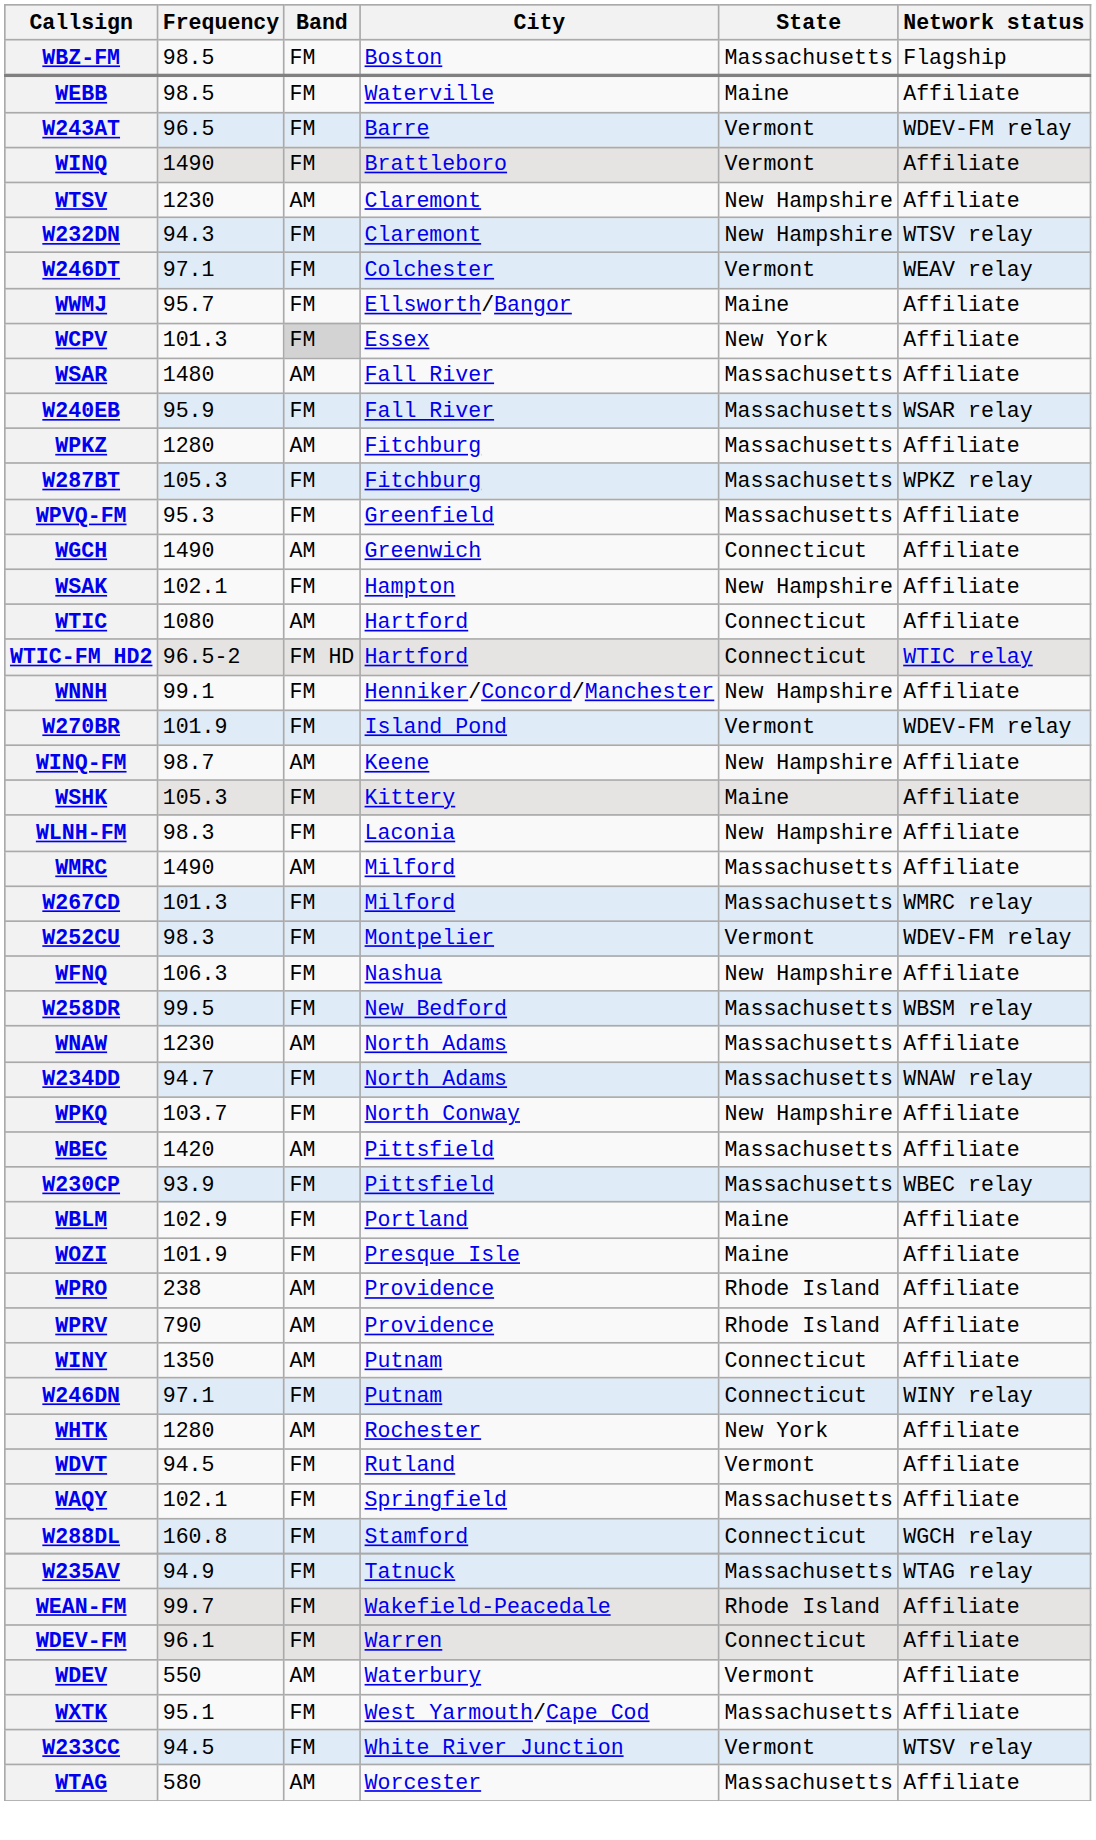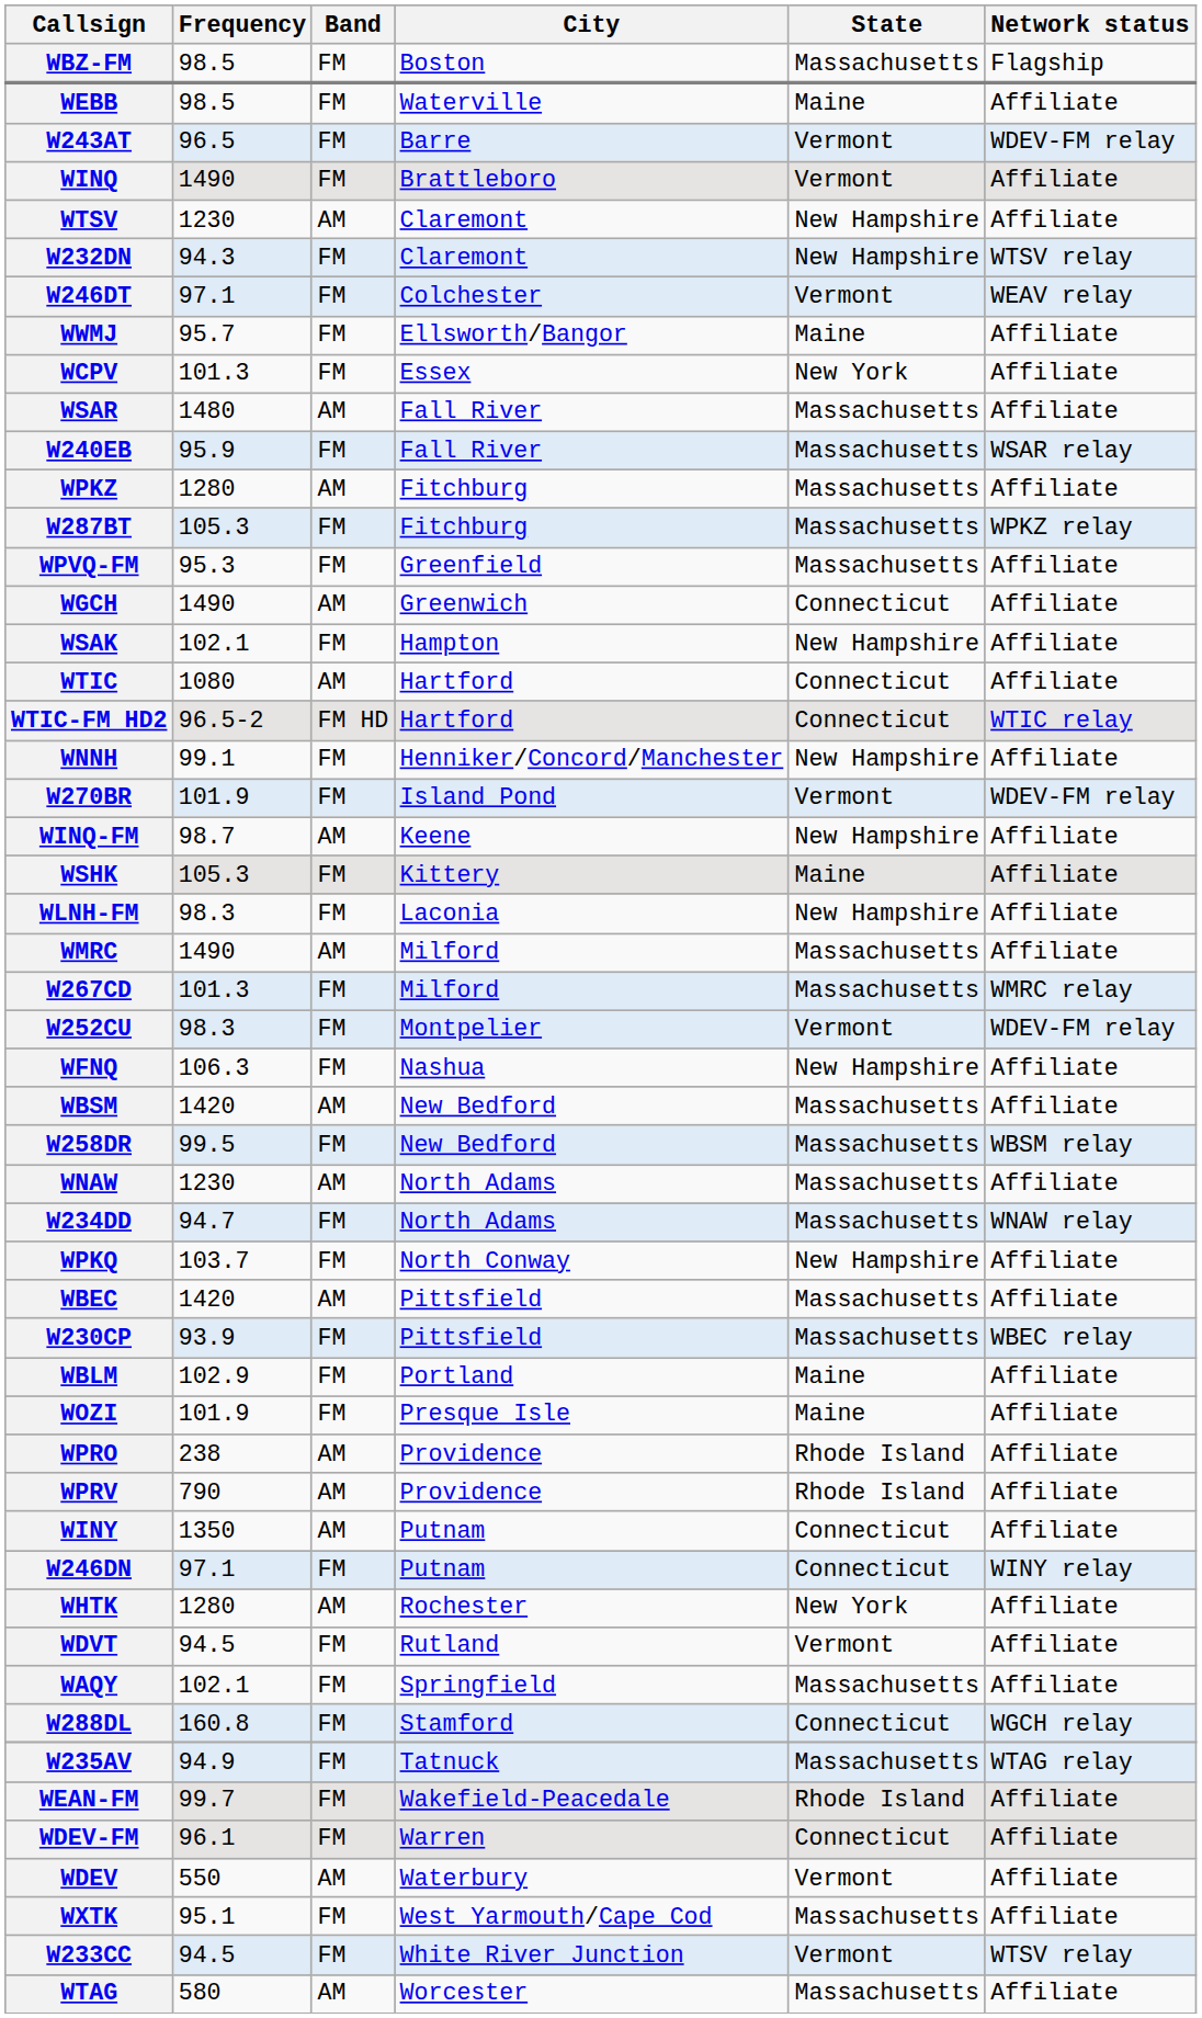WCPV | Band: lightgrey background -> no background
+ row: WBSM | 1420 | AM | New Bedford | Massachusetts | Affiliate
